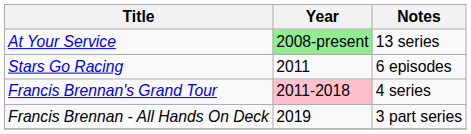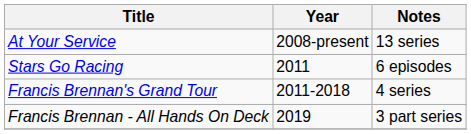At Your Service | Year: lightgreen background -> no background
Francis Brennan's Grand Tour | Year: pink background -> no background
